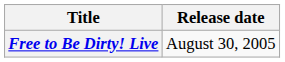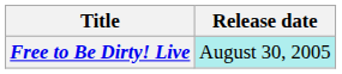Free to Be Dirty! Live | Release date: no background -> paleturquoise background
